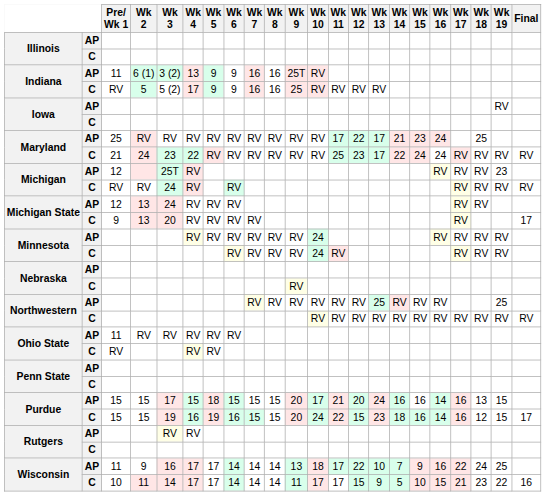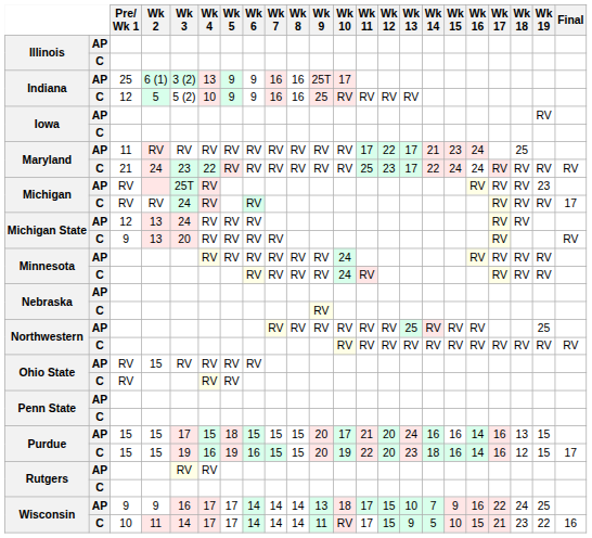Indiana / AP | Pre/ Wk 1: 11 -> 25
Indiana / AP | Wk 10: RV -> 17
Indiana / C | Pre/ Wk 1: RV -> 12
Indiana / C | Wk 4: 17 -> 10
Maryland / AP | Pre/ Wk 1: 25 -> 11
Michigan / AP | Pre/ Wk 1: 12 -> RV
Michigan / C | Final: RV -> 17
Michigan State / C | Final: 17 -> RV
Ohio State / AP | Pre/ Wk 1: 11 -> RV
Ohio State / AP | Wk 2: RV -> 15
Purdue / C | Wk 10: 24 -> 19
Purdue / C | Wk 12: 15 -> 20
Wisconsin / AP | Pre/ Wk 1: 11 -> 9
Wisconsin / AP | Wk 12: 22 -> 15
Wisconsin / C | Wk 10: 17 -> RV
